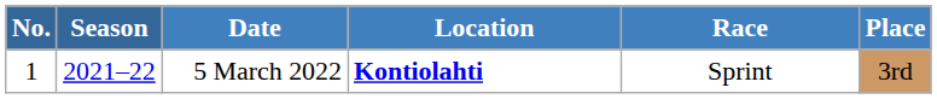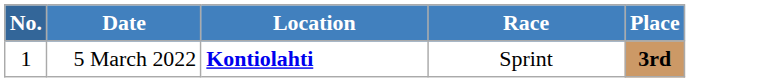- column: Season | 2021–22
5 March 2022 | Place: normal -> bold
